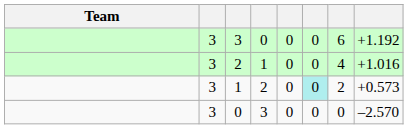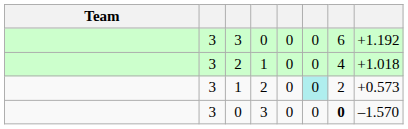row 3 | column 8: +1.016 -> +1.018
row 5 | column 7: normal -> bold
row 5 | column 8: –2.570 -> –1.570
